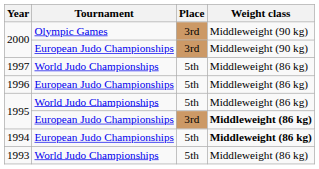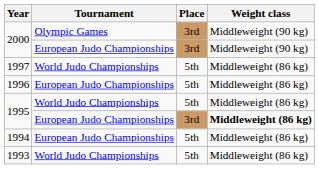1994 | Weight class: bold -> normal
